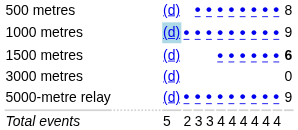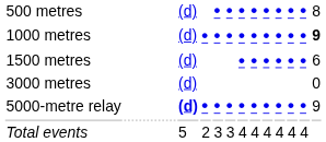1000 metres | column 2: lightblue background -> no background
1000 metres | column 12: normal -> bold
1500 metres | column 12: bold -> normal
5000-metre relay | column 2: normal -> bold
